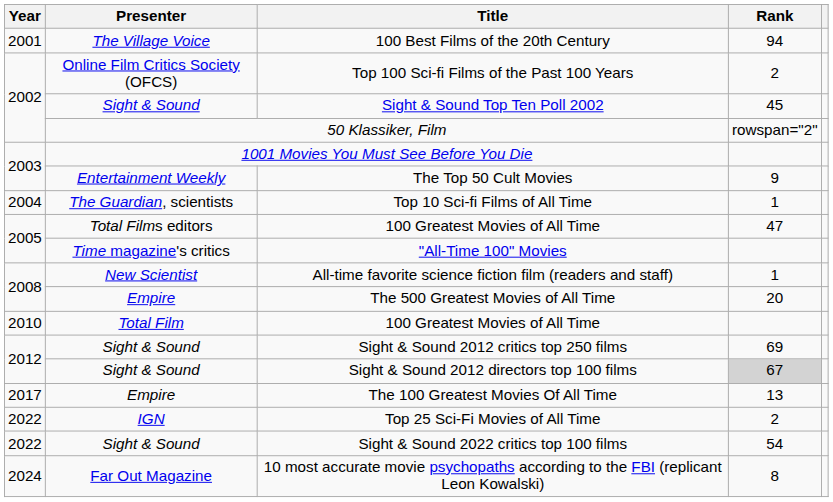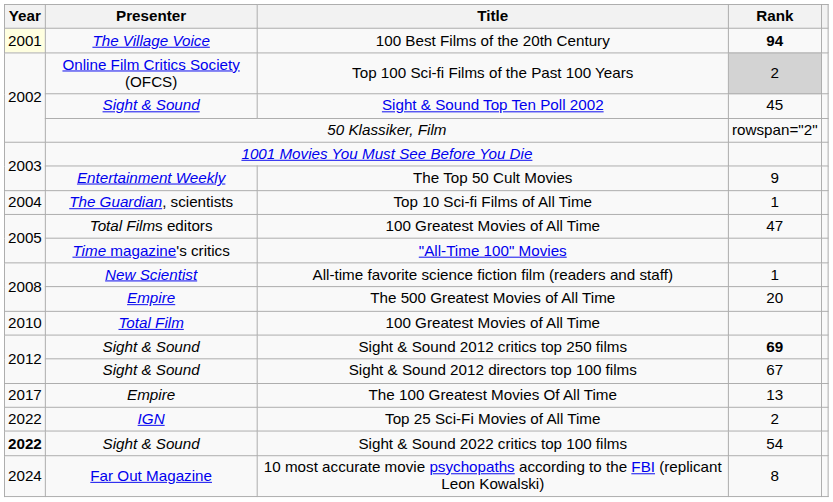100 Best Films of the 20th Century | Year: no background -> lightyellow background
100 Best Films of the 20th Century | Rank: normal -> bold
Top 100 Sci-fi Films of the Past 100 Years | Rank: no background -> lightgrey background
Sight & Sound 2012 critics top 250 films | Rank: normal -> bold
Sight & Sound 2012 directors top 100 films | Rank: lightgrey background -> no background
Sight & Sound 2022 critics top 100 films | Year: normal -> bold
